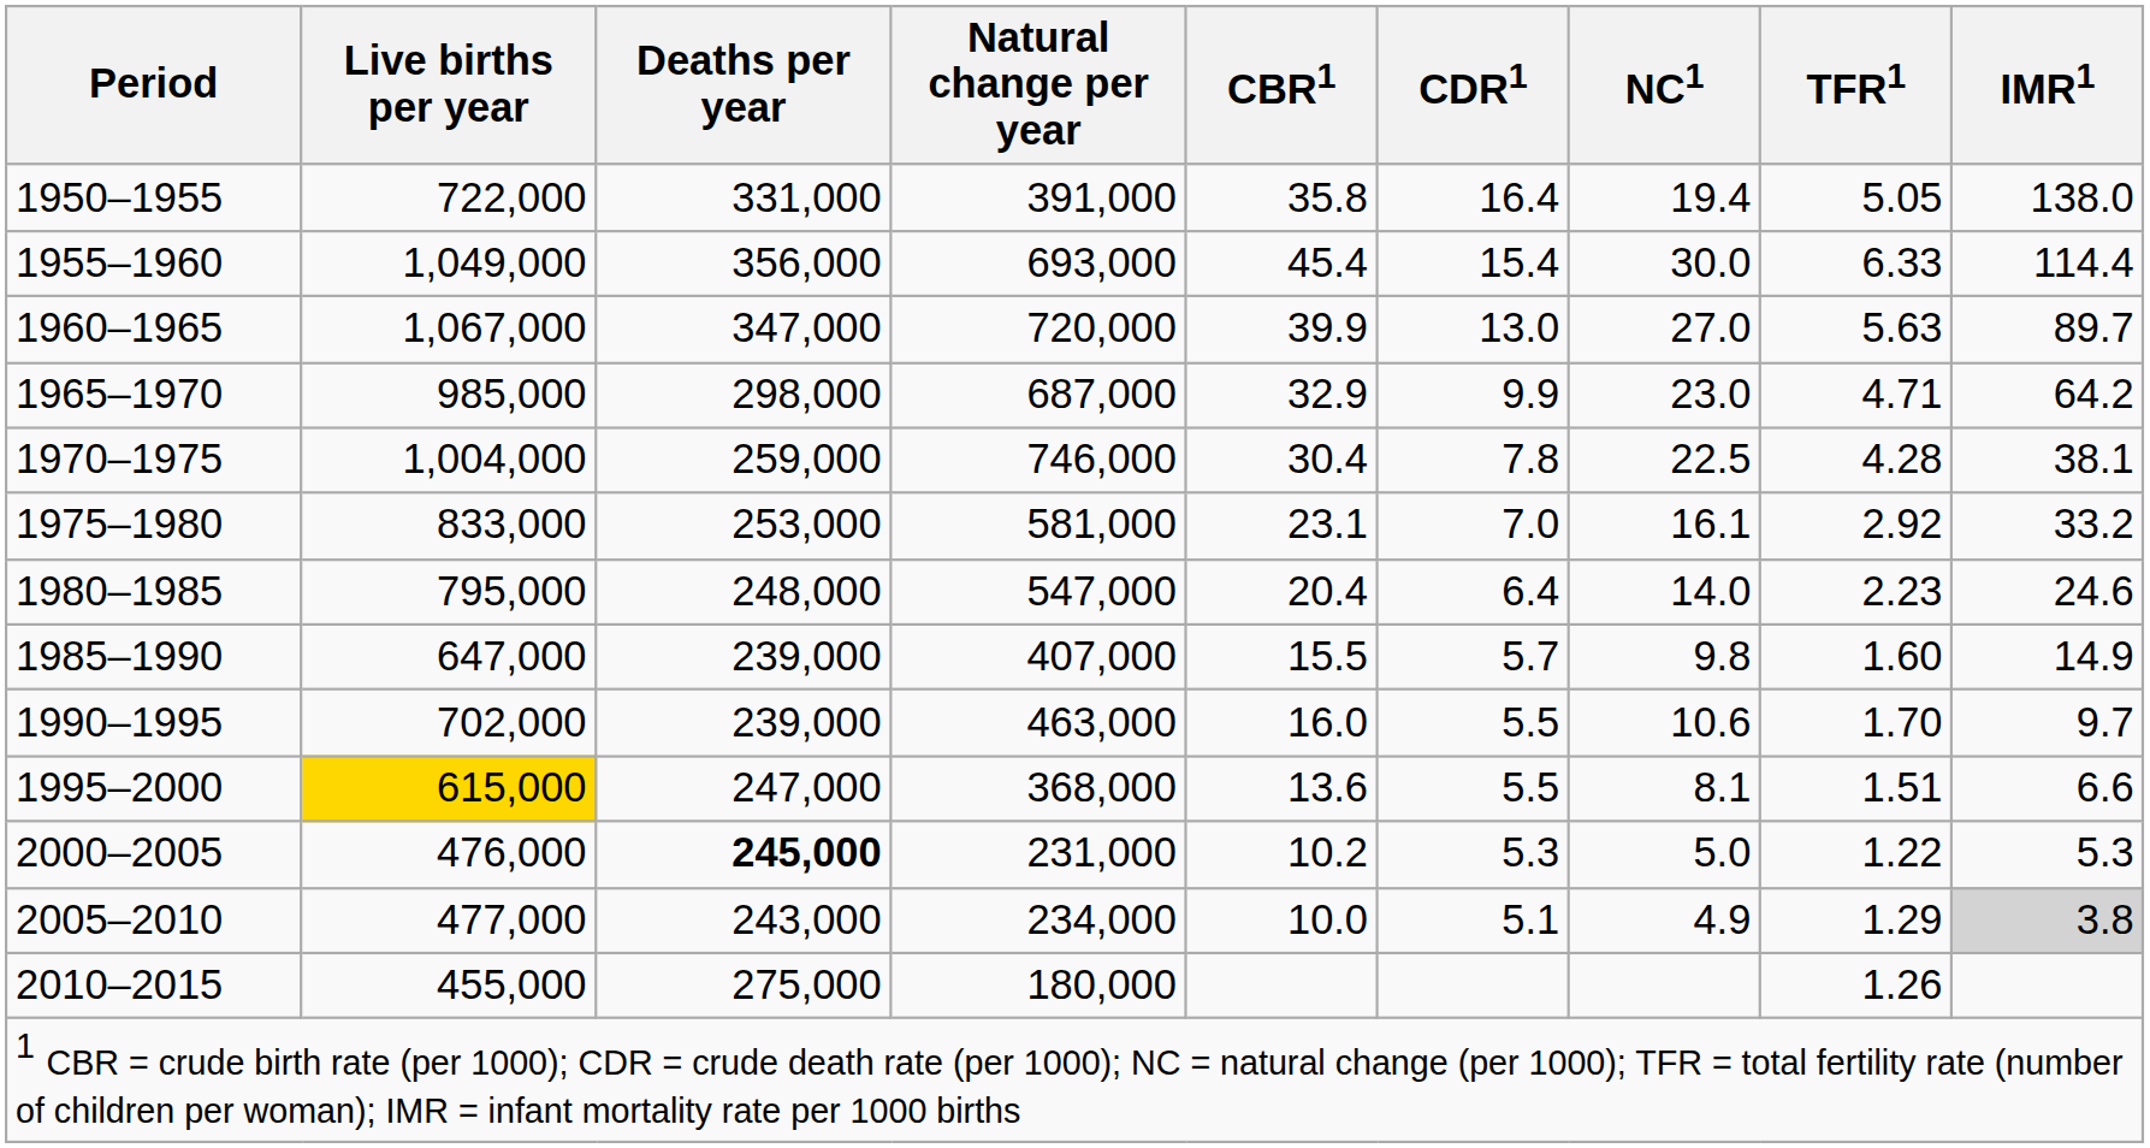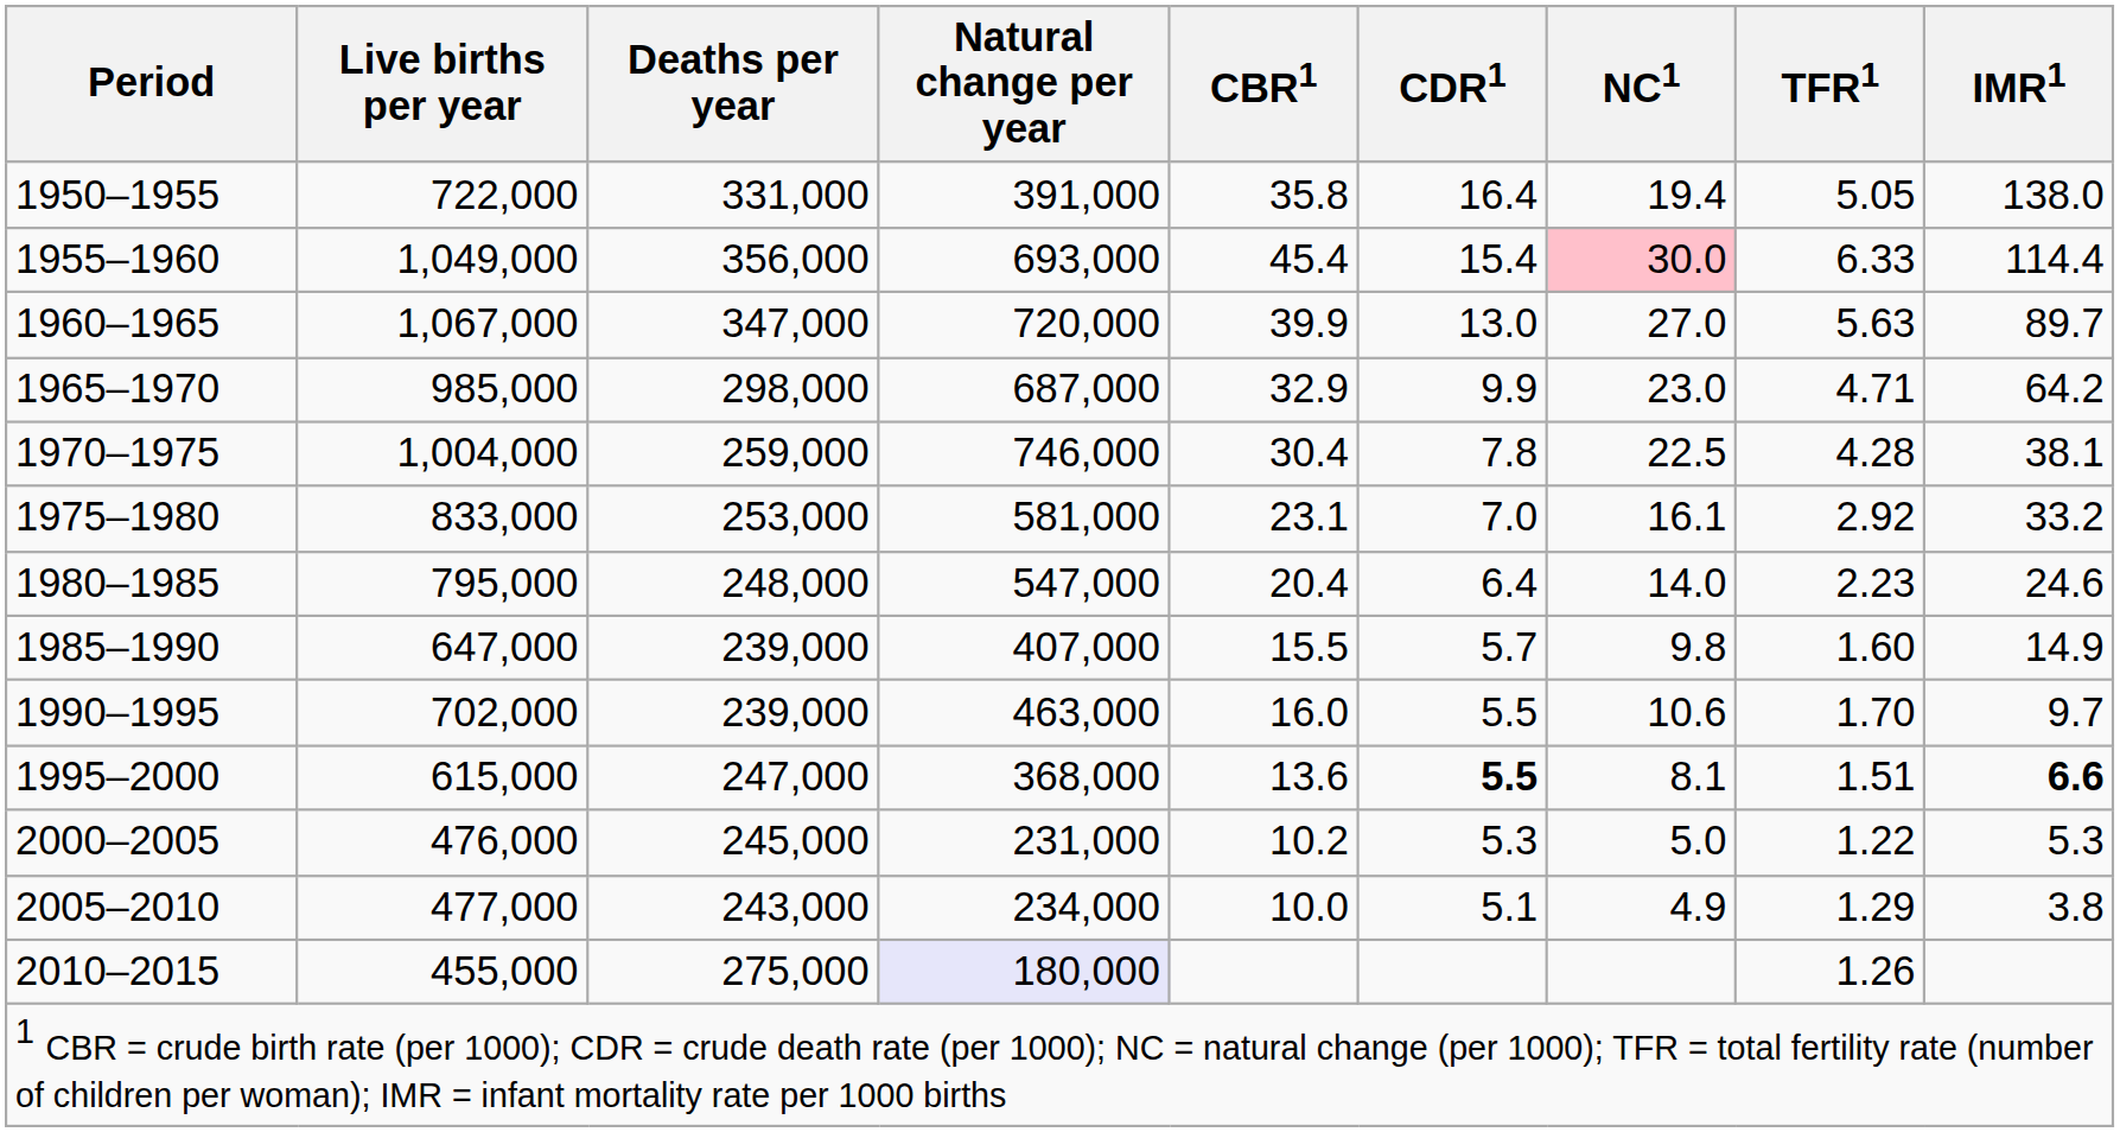1955–1960 | NC1: no background -> pink background
1995–2000 | Live births per year: gold background -> no background
1995–2000 | CDR1: normal -> bold
1995–2000 | IMR1: normal -> bold
2000–2005 | Deaths per year: bold -> normal
2005–2010 | IMR1: lightgrey background -> no background
2010–2015 | Natural change per year: no background -> lavender background
